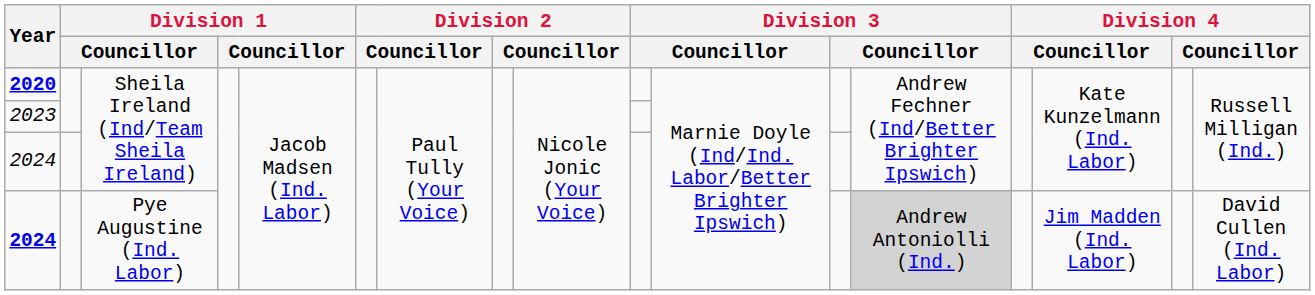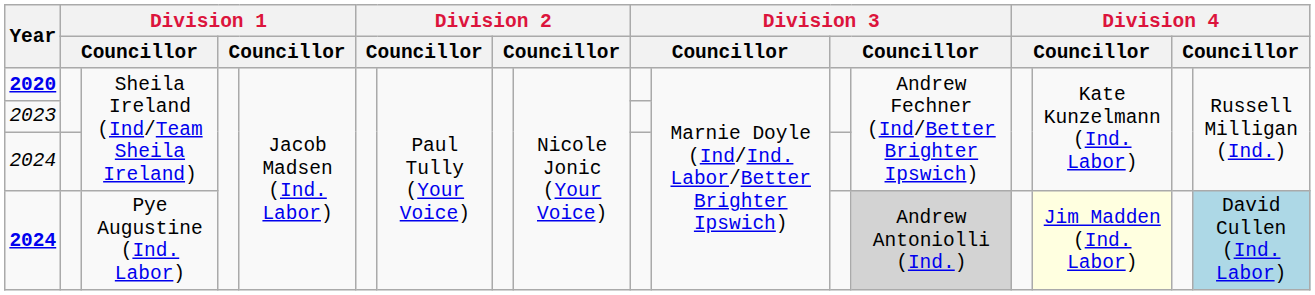2024 / Pye Augustine (Ind. Labor) | column 15: no background -> lightyellow background
2024 / Pye Augustine (Ind. Labor) | column 17: no background -> lightblue background
